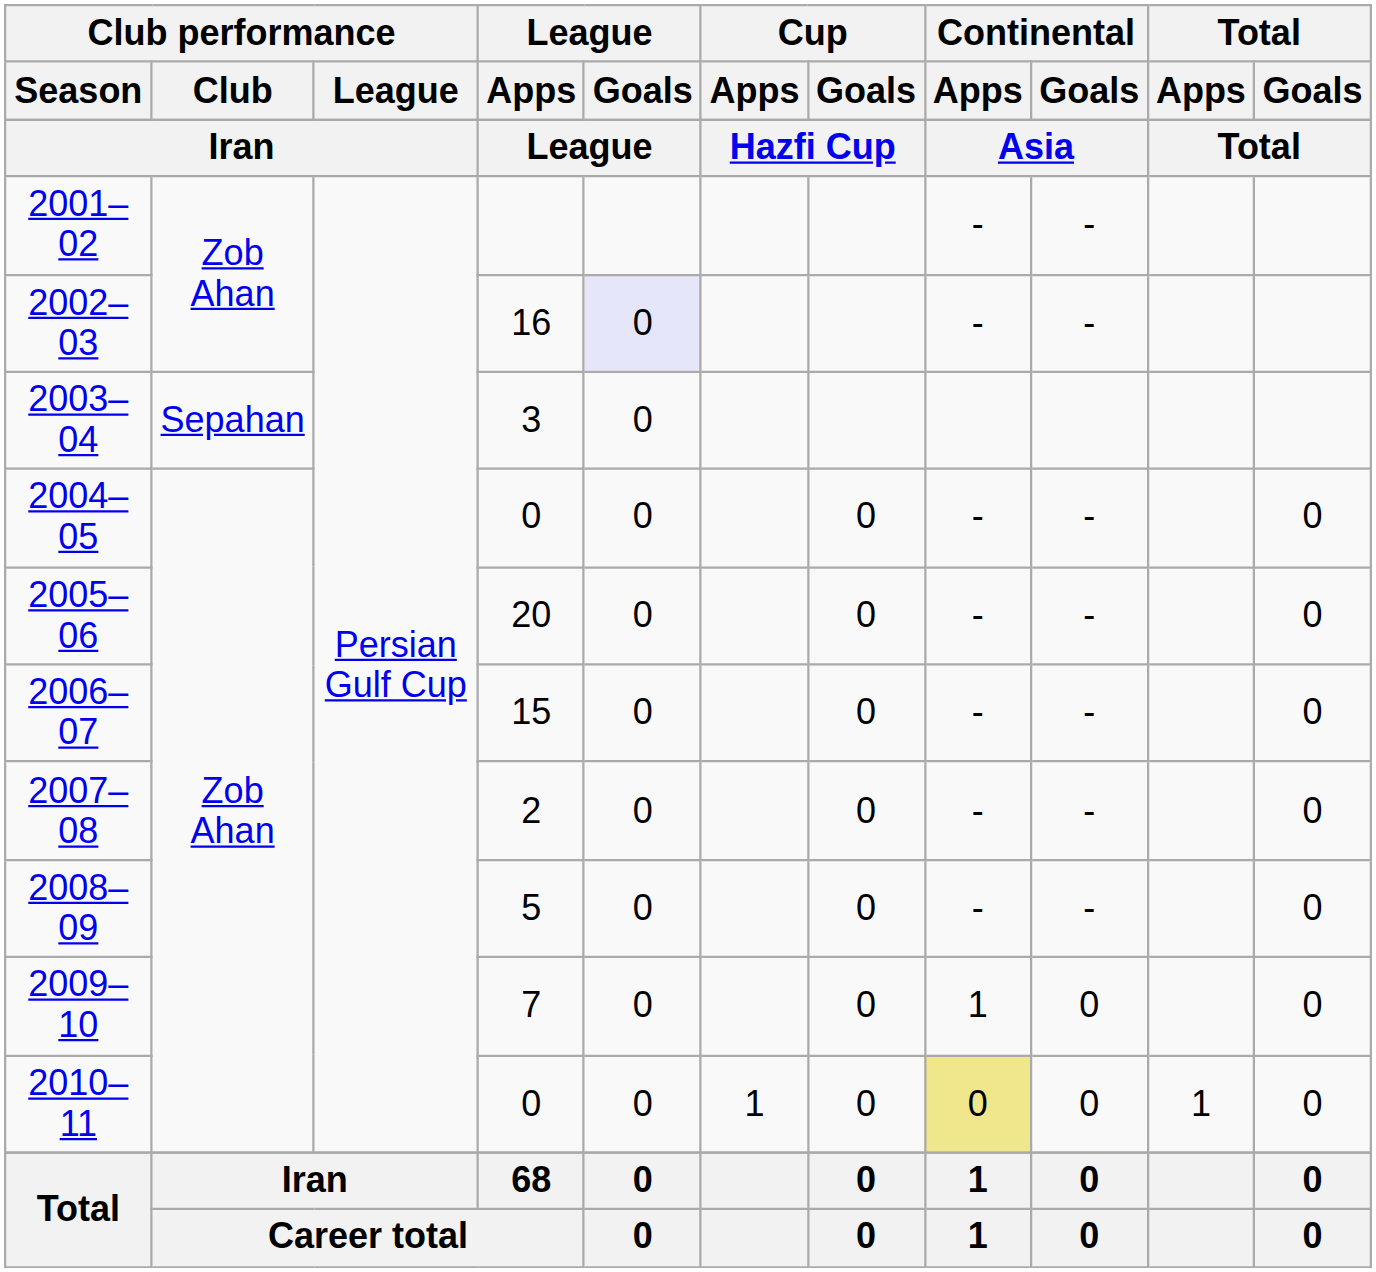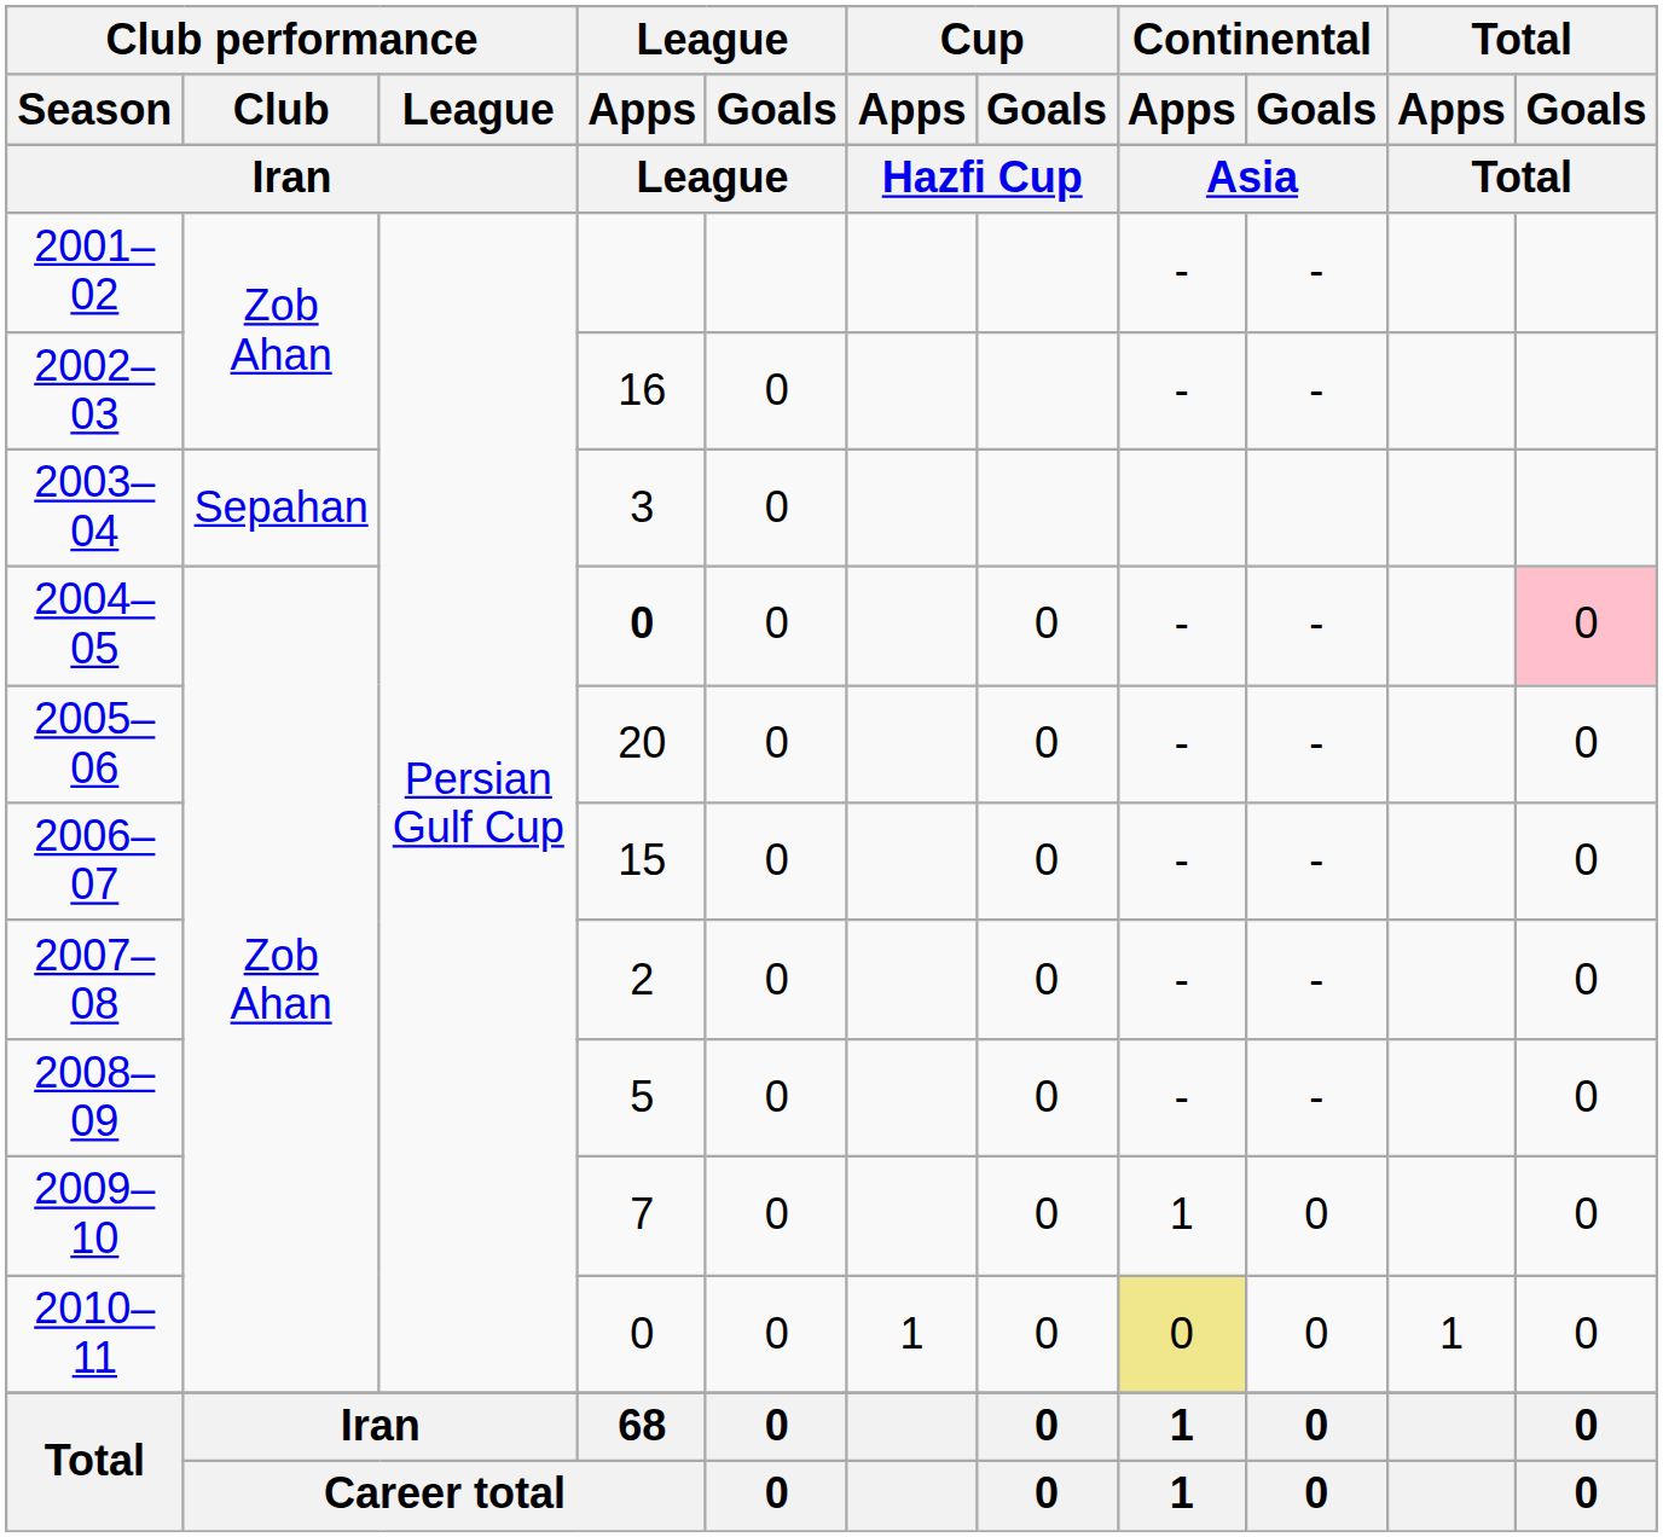2002–03 | League / Goals: lavender background -> no background
2004–05 | League / Apps: normal -> bold
2004–05 | Total / Goals: no background -> pink background
